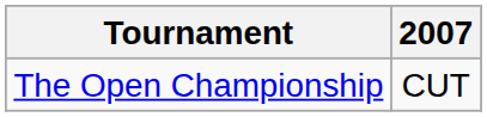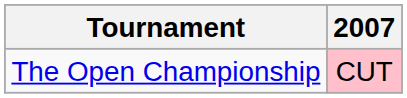The Open Championship | 2007: no background -> pink background
